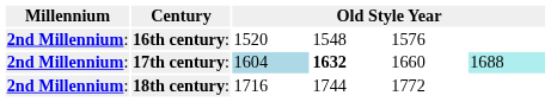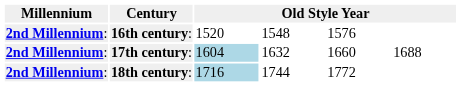17th century: | column 4: bold -> normal
17th century: | column 6: paleturquoise background -> no background
18th century: | column 3: no background -> lightblue background
